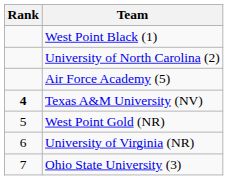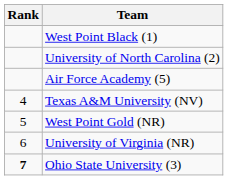Texas A&M University (NV) | Rank: bold -> normal
Ohio State University (3) | Rank: normal -> bold
